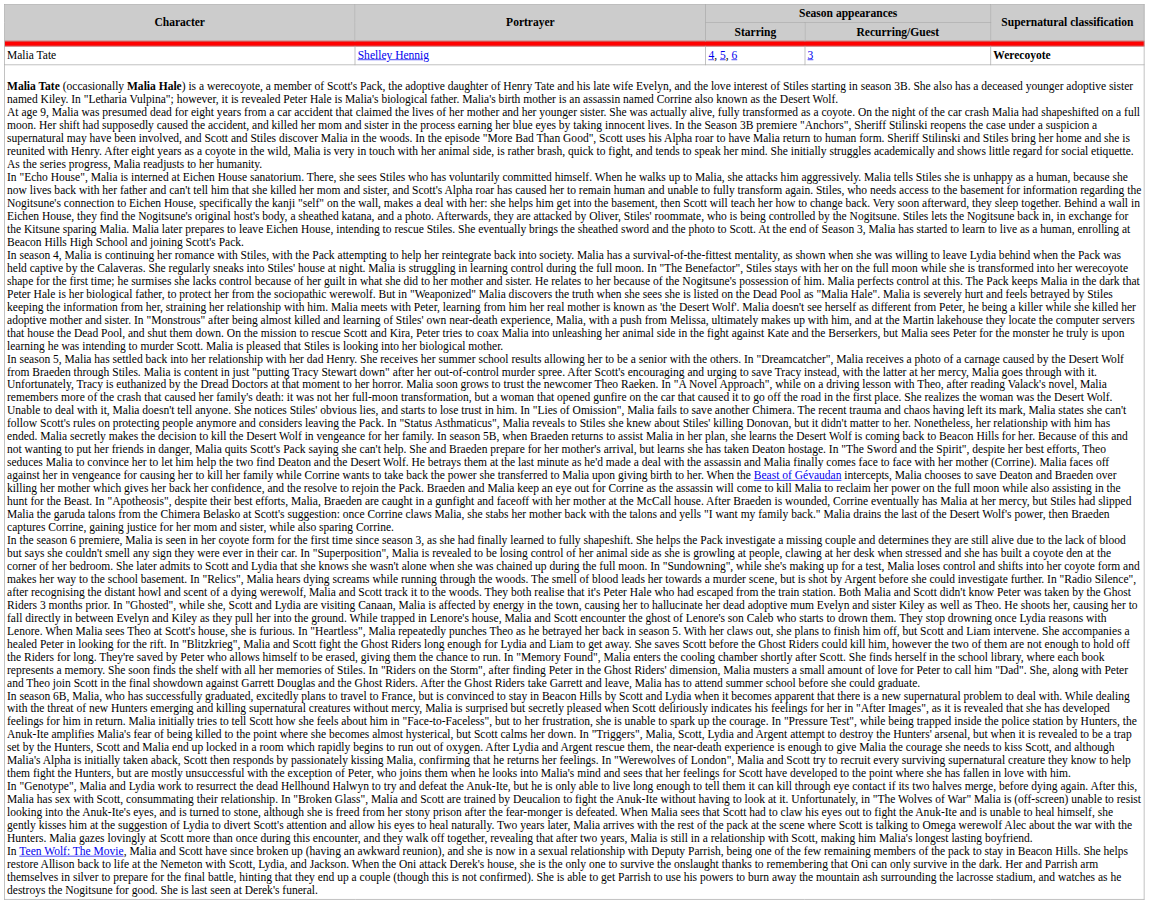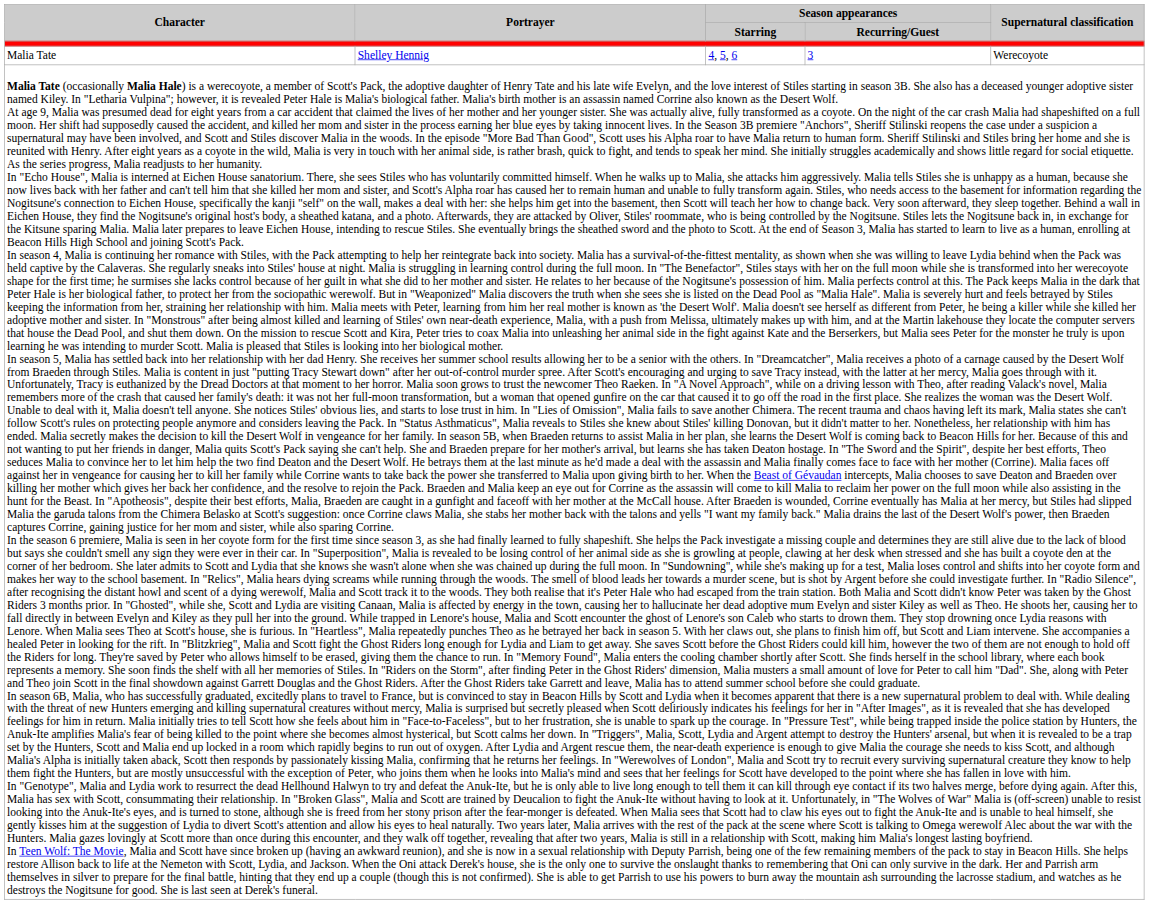Malia Tate | Supernatural classification: bold -> normal
